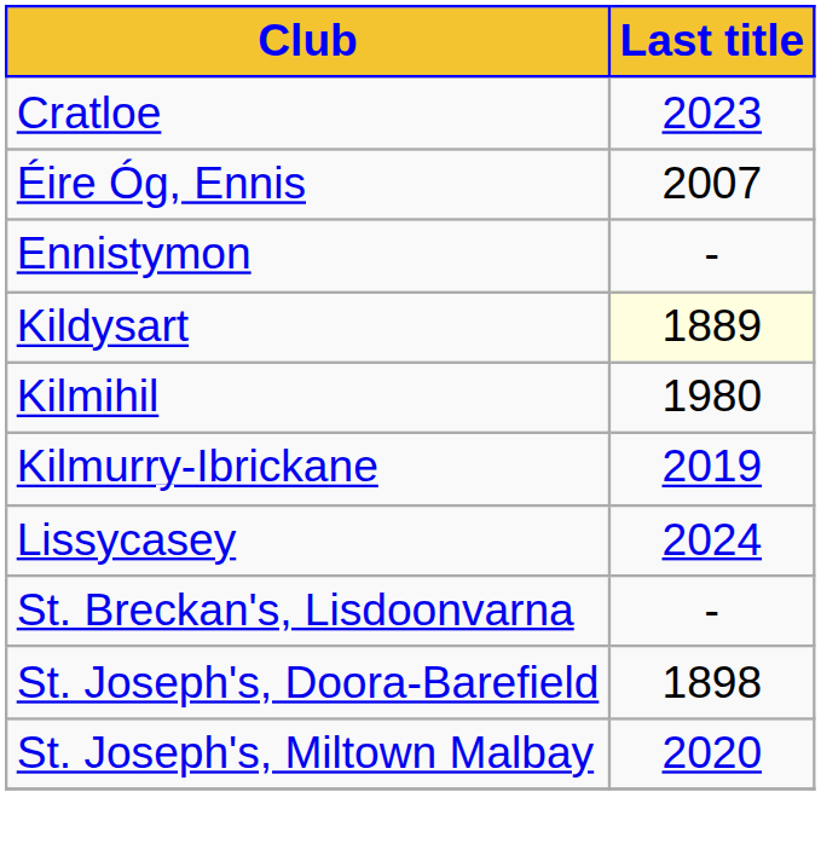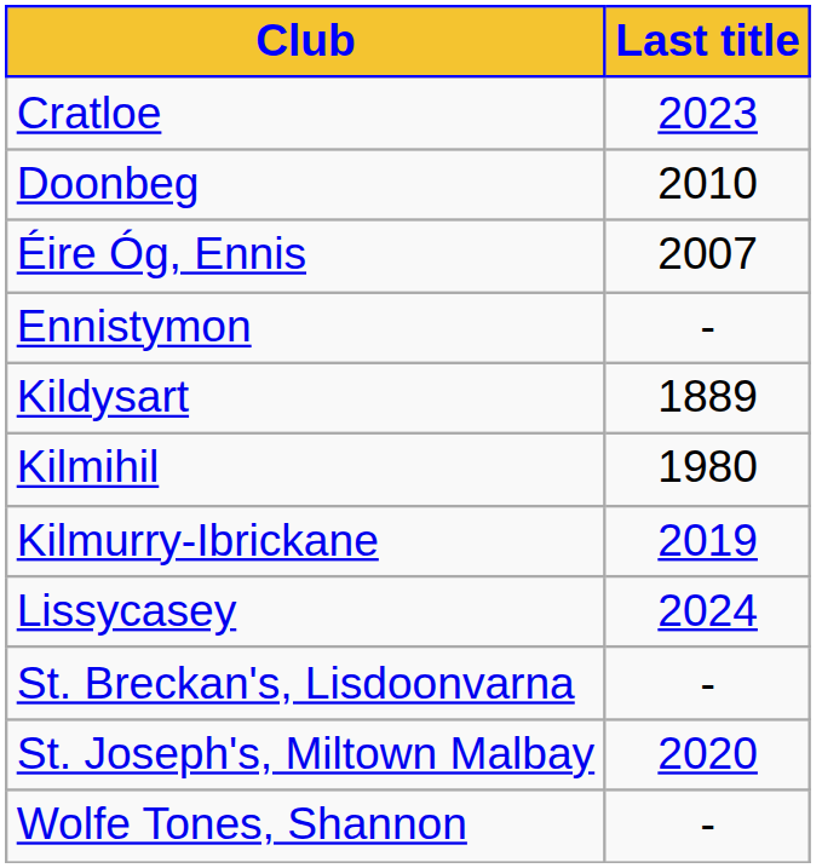+ row: Doonbeg | 2010
Kildysart | Last title: lightyellow background -> no background
- row: St. Joseph's, Doora-Barefield | 1898
+ row: Wolfe Tones, Shannon | -
